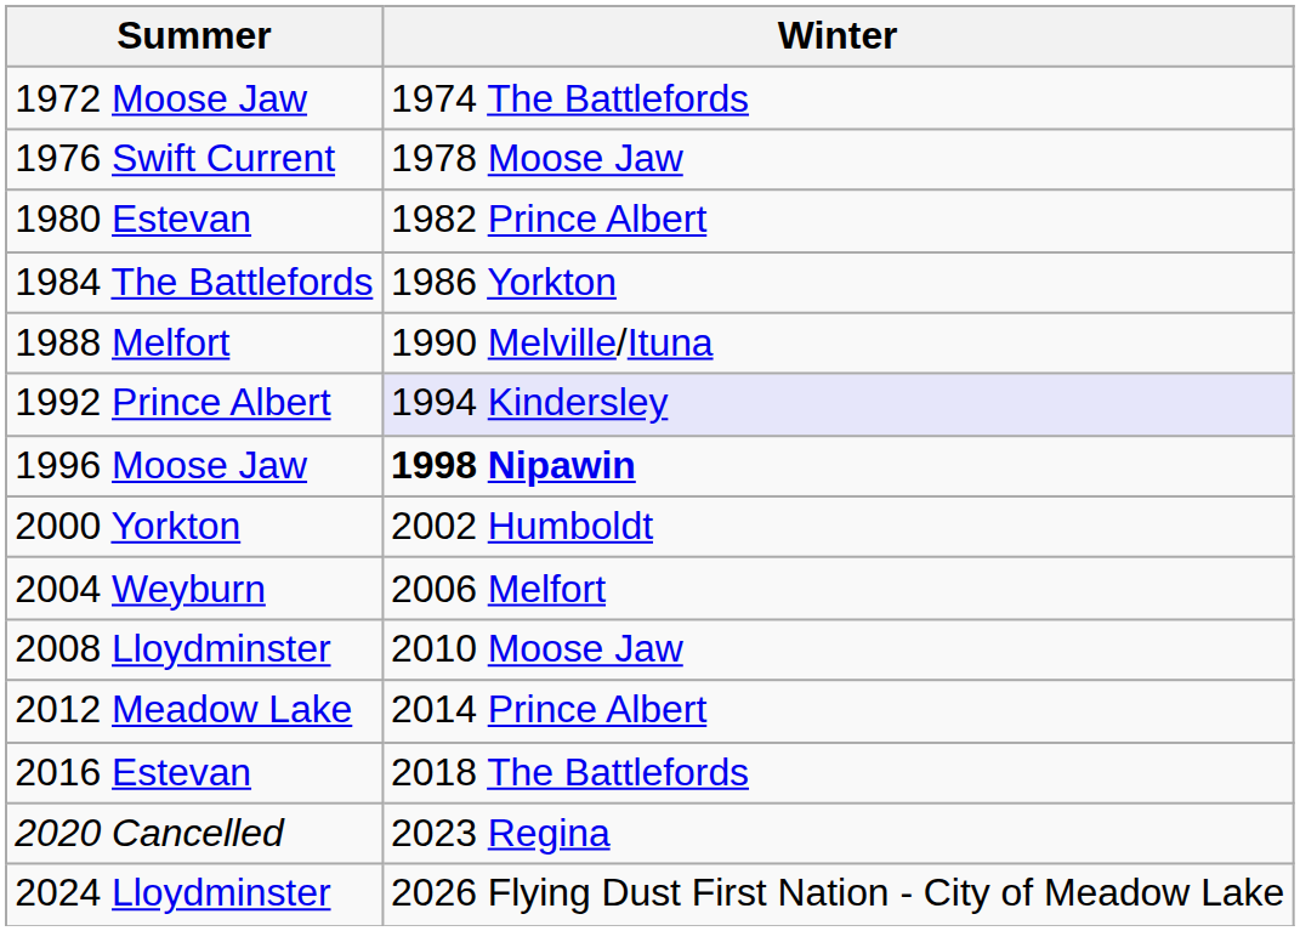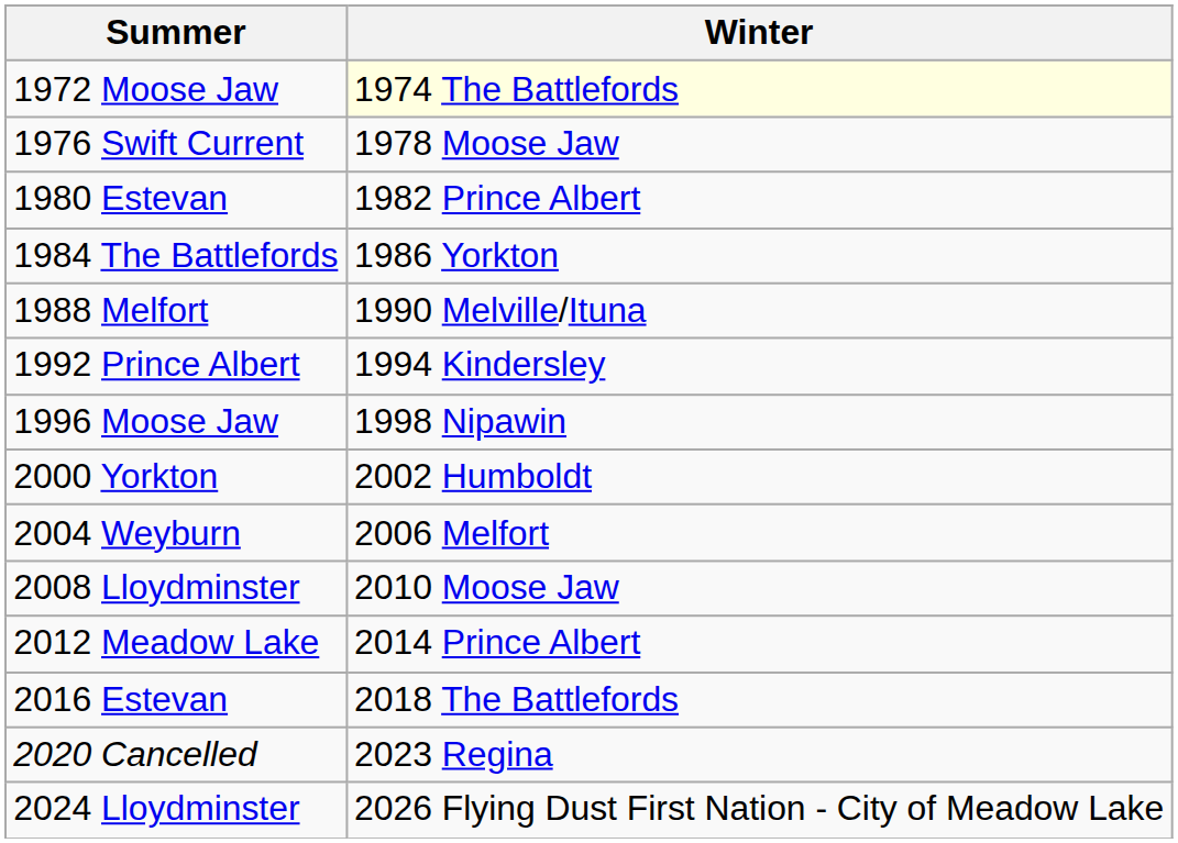1972 Moose Jaw | Winter: no background -> lightyellow background
1992 Prince Albert | Winter: lavender background -> no background
1996 Moose Jaw | Winter: bold -> normal
